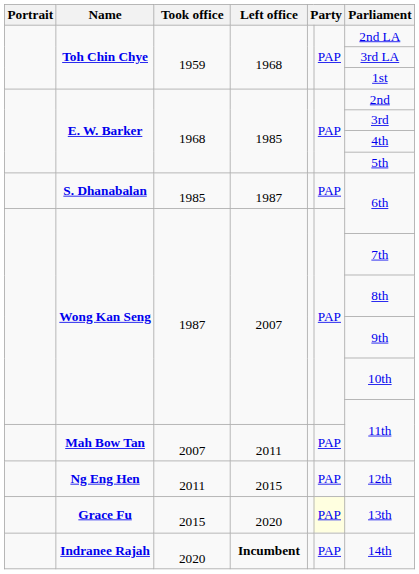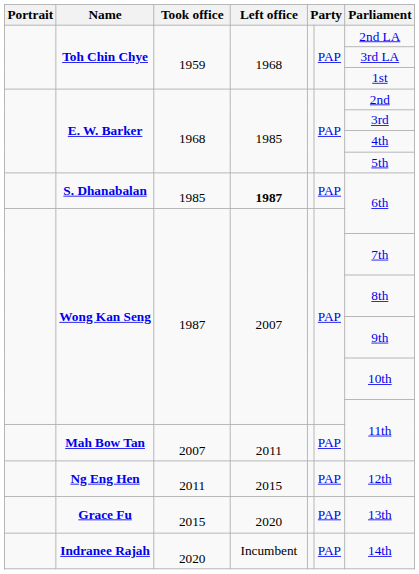S. Dhanabalan | Left office: normal -> bold
Grace Fu | column 6: lightyellow background -> no background
Indranee Rajah | Left office: bold -> normal
